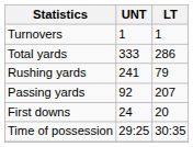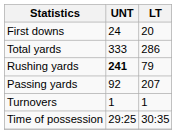rows swapped: First downs <-> Turnovers
Rushing yards | UNT: normal -> bold
